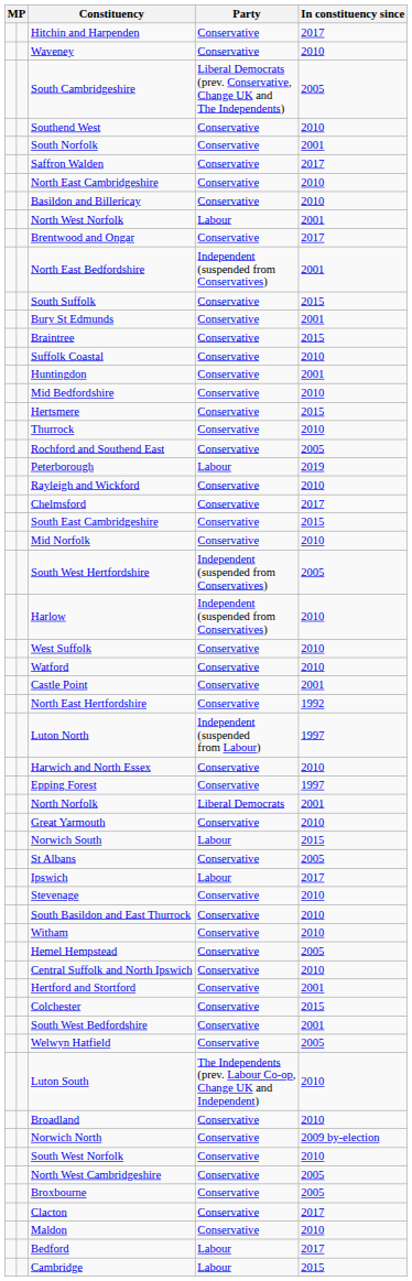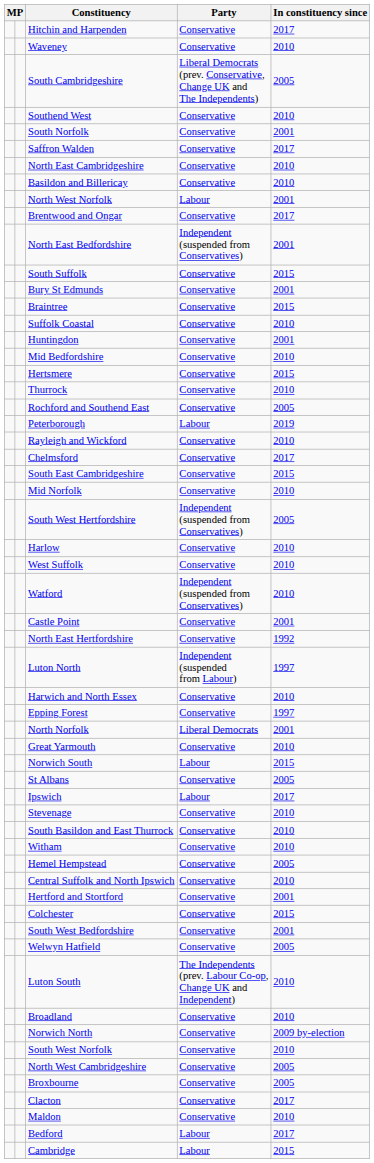Harlow | Party: Independent (suspended from Conservatives) -> Conservative
Watford | Party: Conservative -> Independent (suspended from Conservatives)
